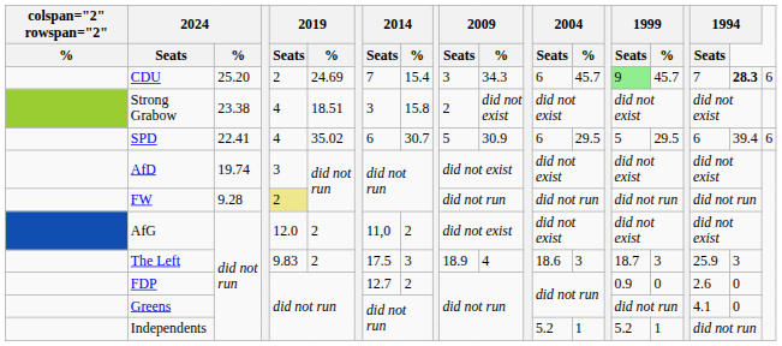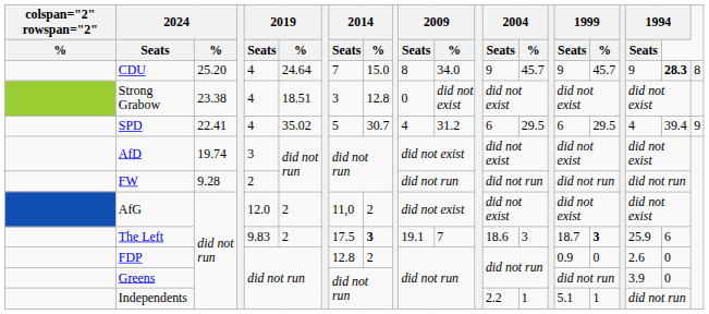CDU | 2019 / Seats: 2 -> 4
CDU | 2019 / %: 24.69 -> 24.64
CDU | 2014 / %: 15.4 -> 15.0
CDU | 2009 / Seats: 3 -> 8
CDU | 2009 / %: 34.3 -> 34.0
CDU | 2004 / Seats: 6 -> 9
CDU | 1999 / Seats: lightgreen background -> no background
CDU | 1994 / Seats: 7 -> 9
CDU | column 22: 6 -> 8
Strong Grabow | 2014 / %: 15.8 -> 12.8
Strong Grabow | 2009 / Seats: 2 -> 0
SPD | 2014 / Seats: 6 -> 5
SPD | 2009 / Seats: 5 -> 4
SPD | 2009 / %: 30.9 -> 31.2
SPD | 1999 / Seats: 5 -> 6
SPD | 1994 / Seats: 6 -> 4
SPD | column 22: 6 -> 9
FW | 2019 / Seats: khaki background -> no background
The Left | 2014 / %: normal -> bold
The Left | 2009 / Seats: 18.9 -> 19.1
The Left | 2009 / %: 4 -> 7
The Left | 1999 / %: normal -> bold
The Left | 1994: 3 -> 6
FDP | 2014 / Seats: 12.7 -> 12.8
Greens | 1994 / Seats: 4.1 -> 3.9
Independents | 2004 / Seats: 5.2 -> 2.2
Independents | 1999 / Seats: 5.2 -> 5.1
